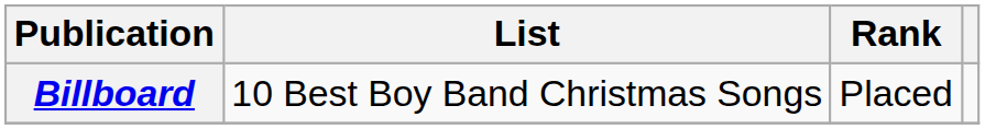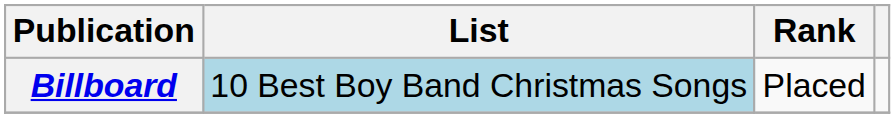Billboard | List: no background -> lightblue background
